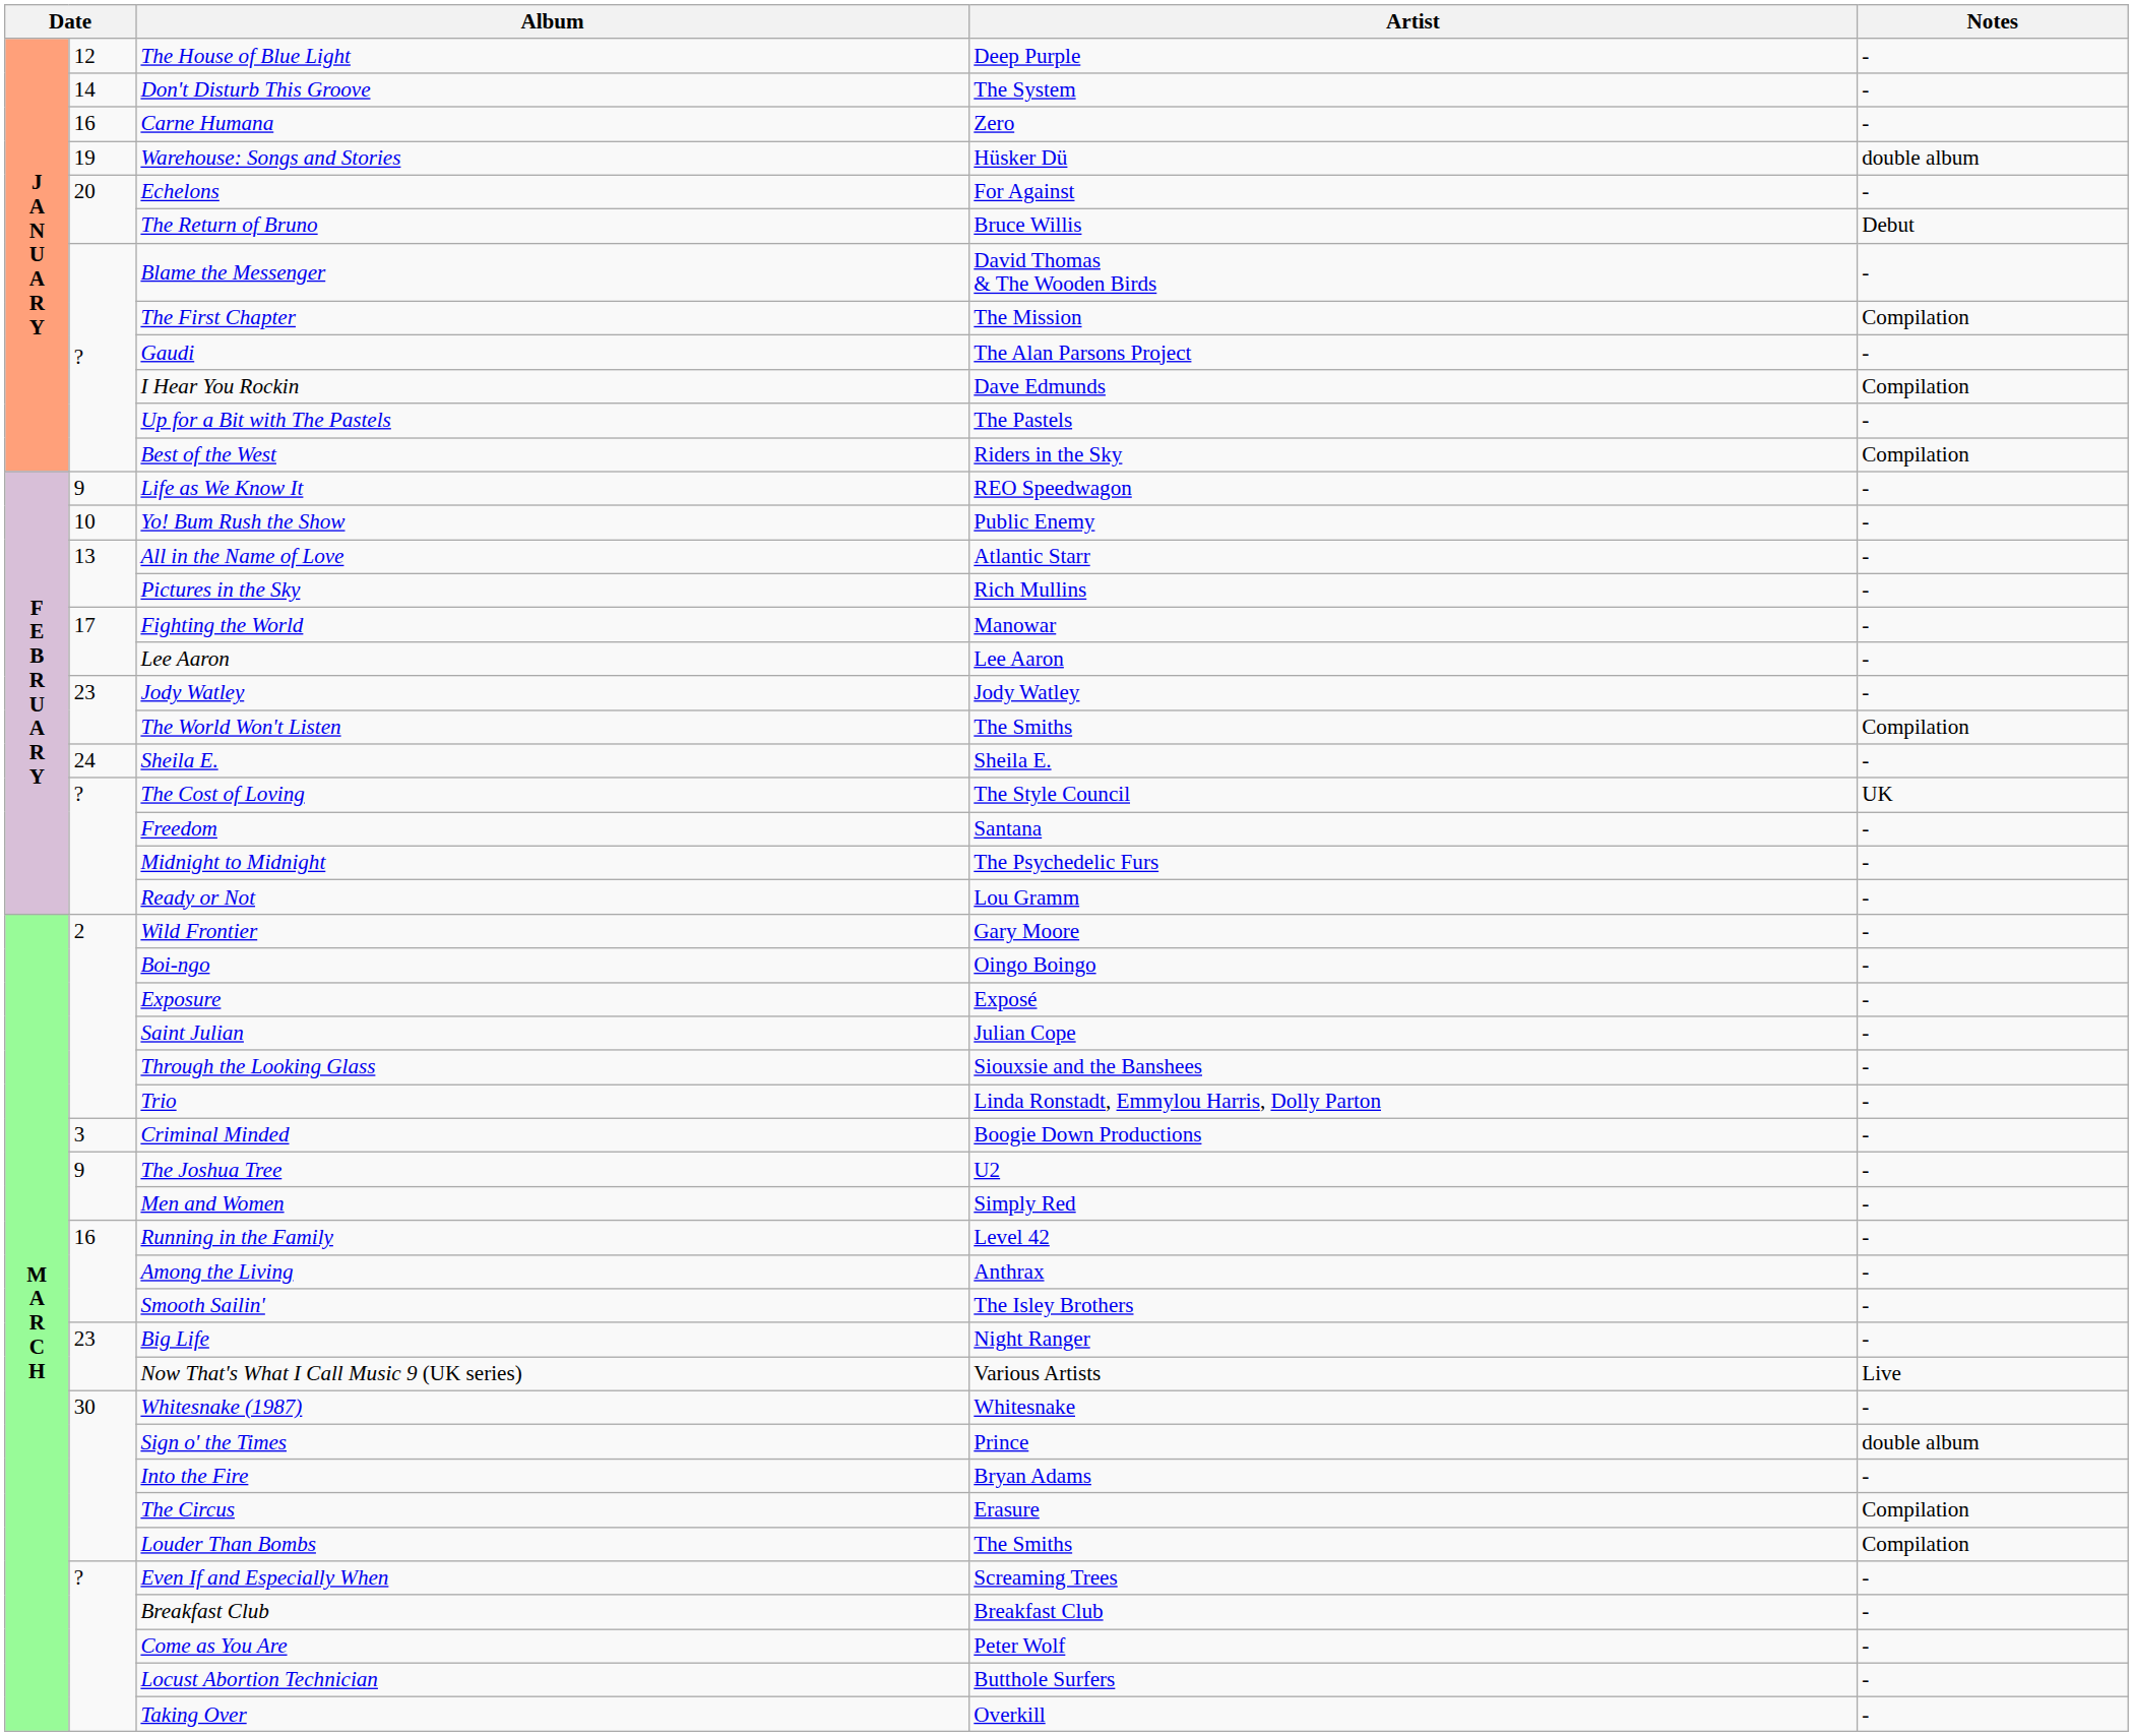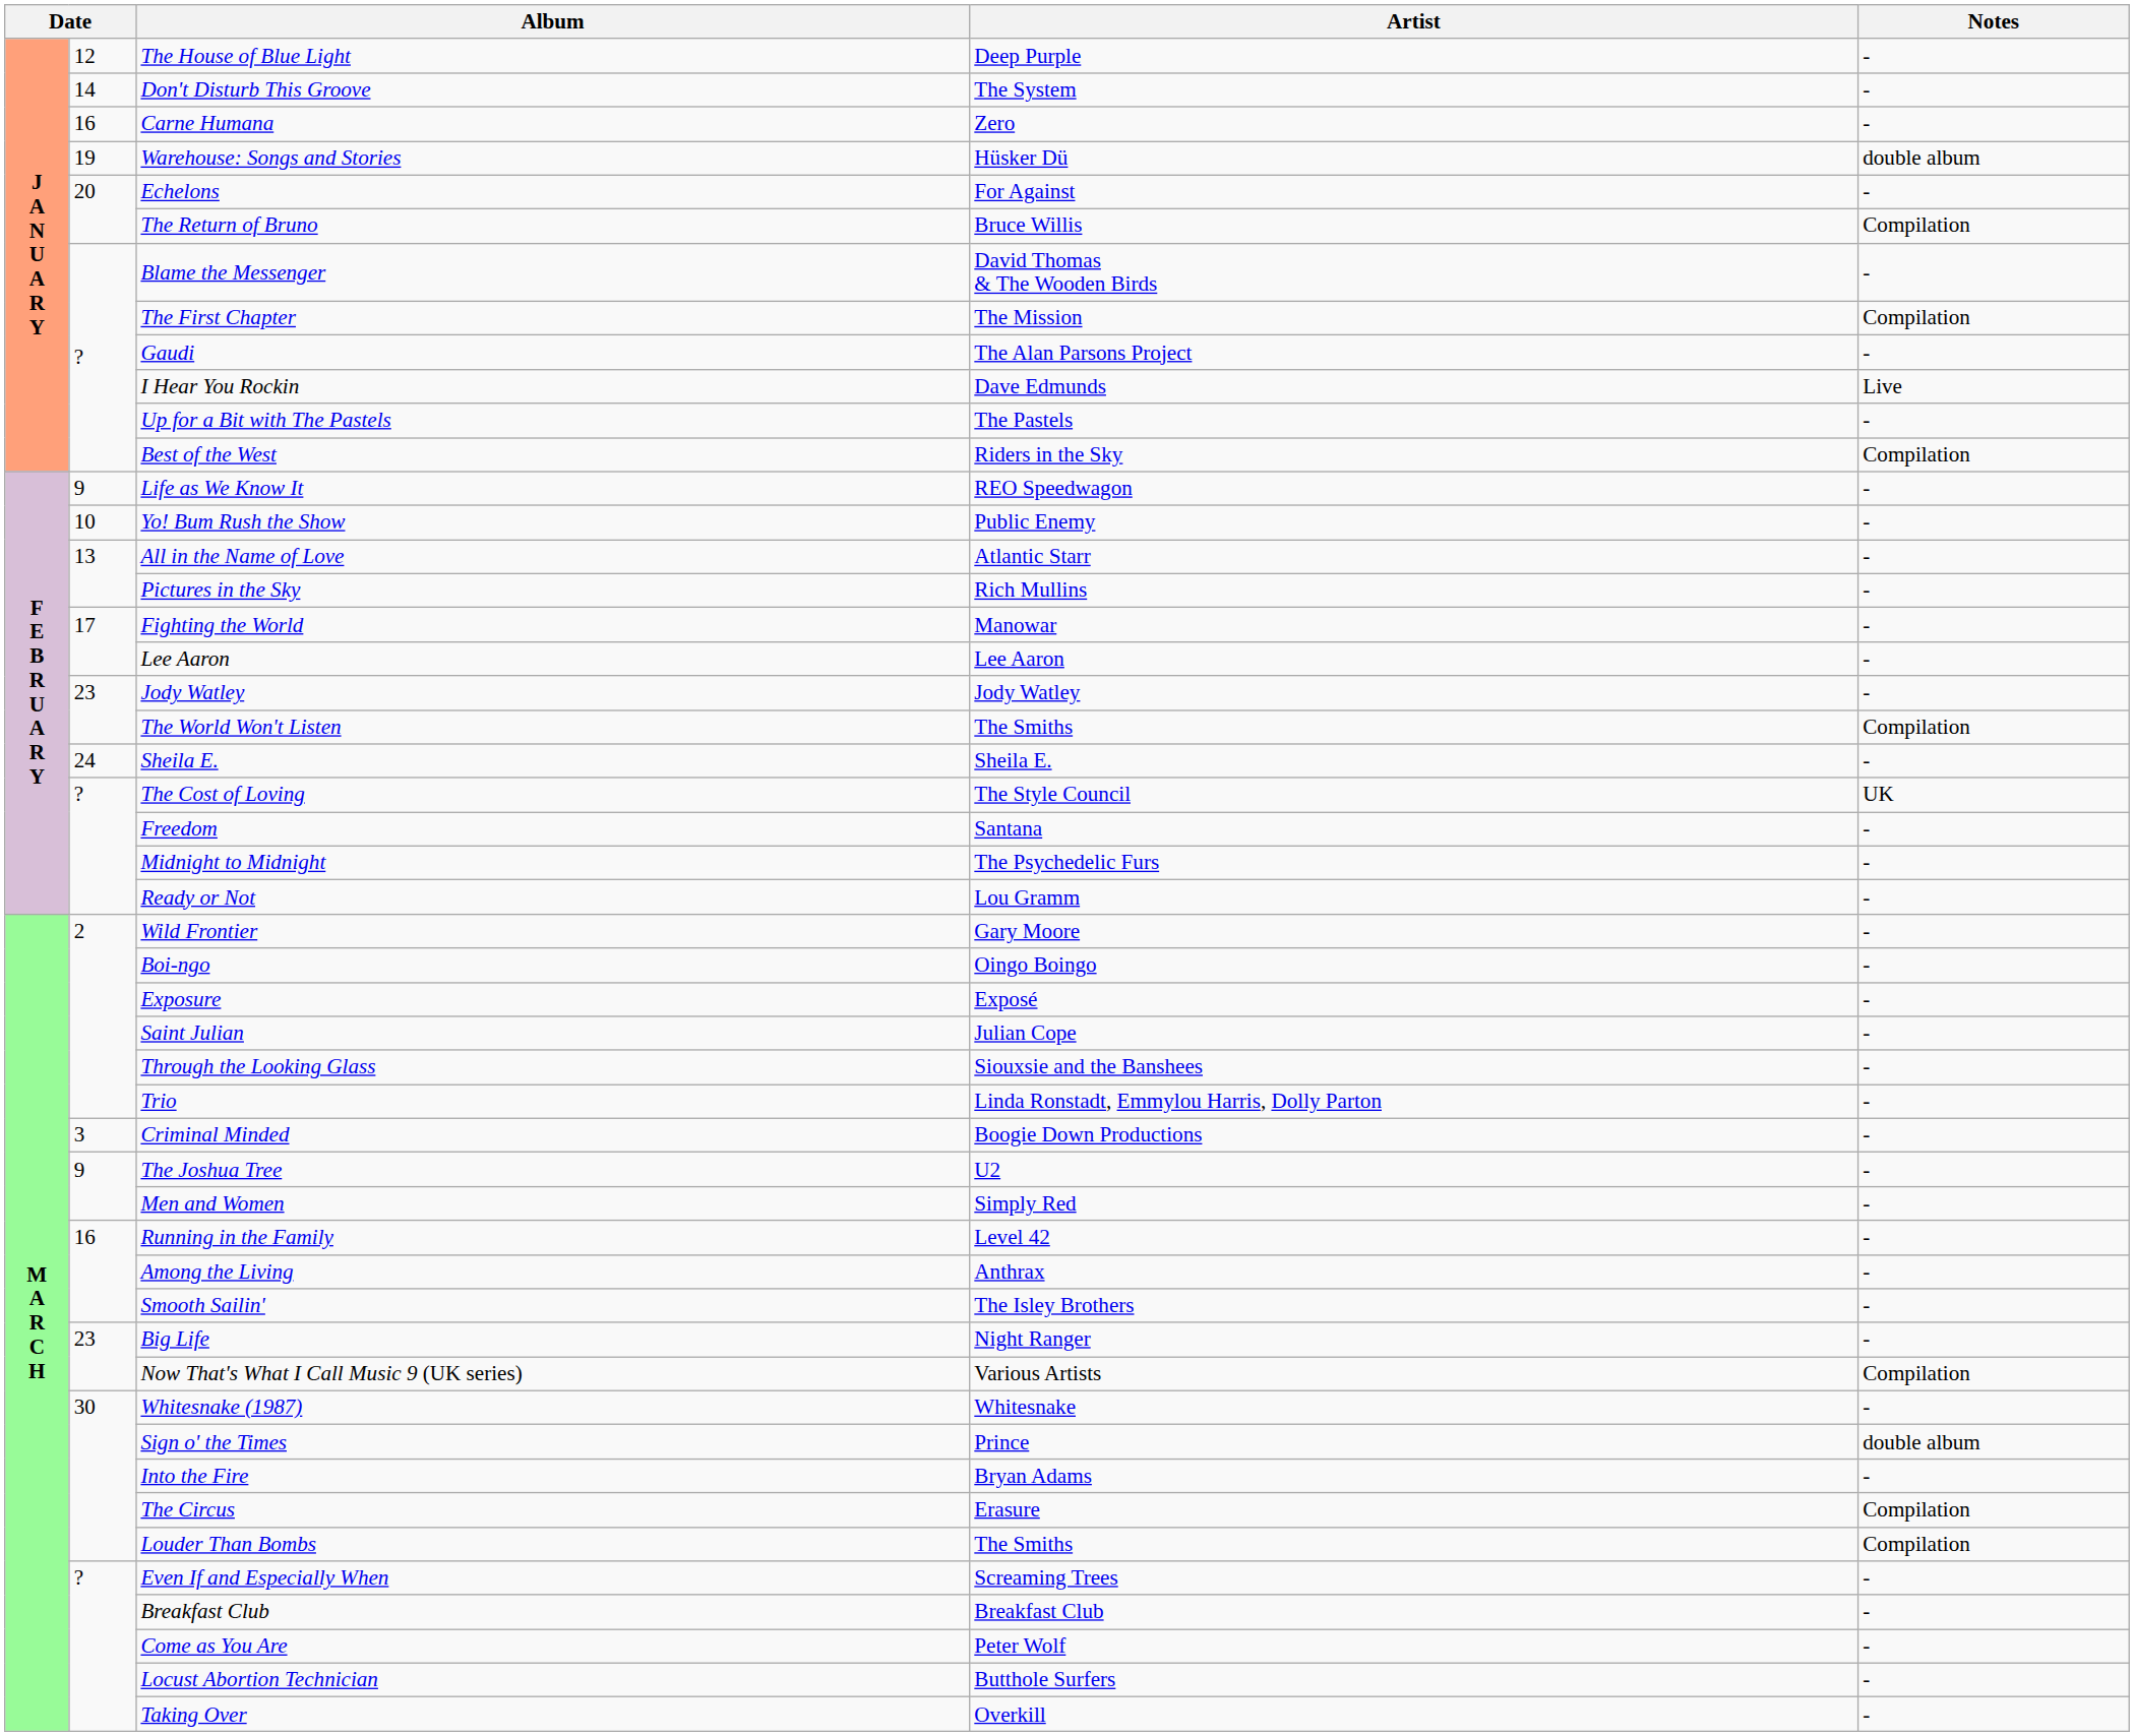The Return of Bruno | Notes: Debut -> Compilation
I Hear You Rockin | Notes: Compilation -> Live
Now That's What I Call Music 9 (UK series) | Notes: Live -> Compilation
